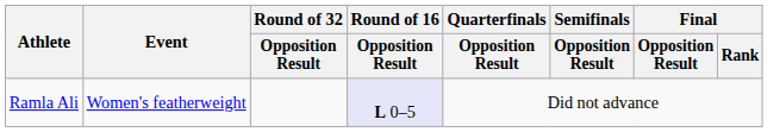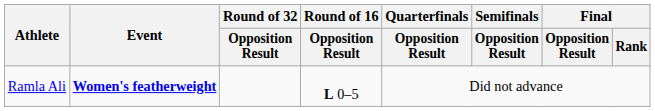Ramla Ali | Event: normal -> bold
Ramla Ali | Round of 16 / Opposition Result: lavender background -> no background
